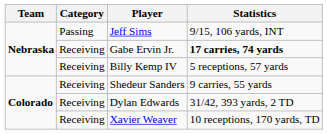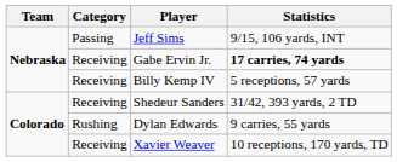Shedeur Sanders | Statistics: 9 carries, 55 yards -> 31/42, 393 yards, 2 TD
Dylan Edwards | Category: Receiving -> Rushing
Dylan Edwards | Statistics: 31/42, 393 yards, 2 TD -> 9 carries, 55 yards
